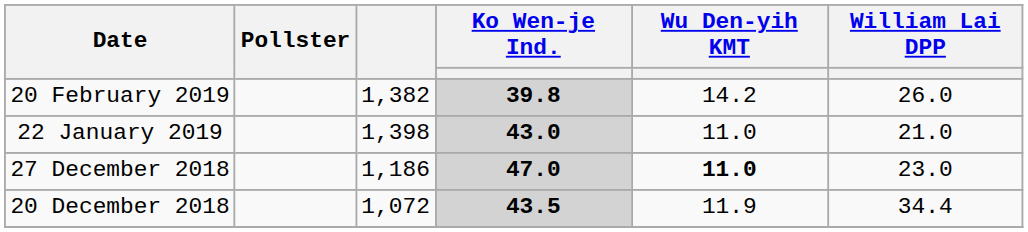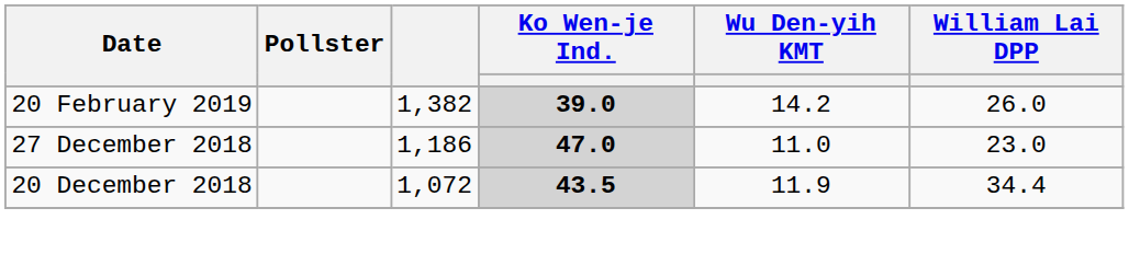20 February 2019 | Ko Wen-je Ind.: 39.8 -> 39.0
- row: 22 January 2019 | 1,398 | 43.0 | 11.0 | 21.0
27 December 2018 | Wu Den-yih KMT: bold -> normal
